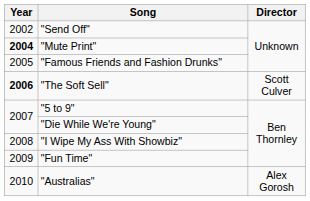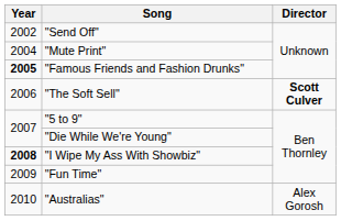"Mute Print" | Year: bold -> normal
"Famous Friends and Fashion Drunks" | Year: normal -> bold
"The Soft Sell" | Year: bold -> normal
"The Soft Sell" | Director: normal -> bold
"I Wipe My Ass With Showbiz" | Year: normal -> bold
